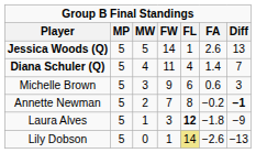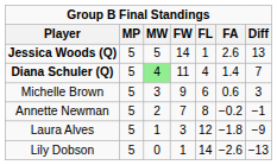Diana Schuler (Q) | MW: no background -> lightgreen background
Annette Newman | Diff: bold -> normal
Laura Alves | FL: bold -> normal
Lily Dobson | FL: khaki background -> no background
